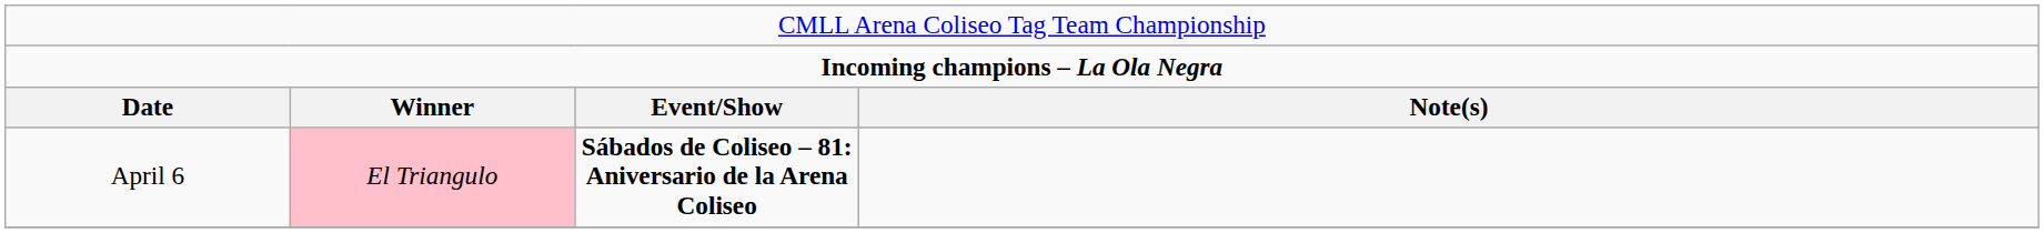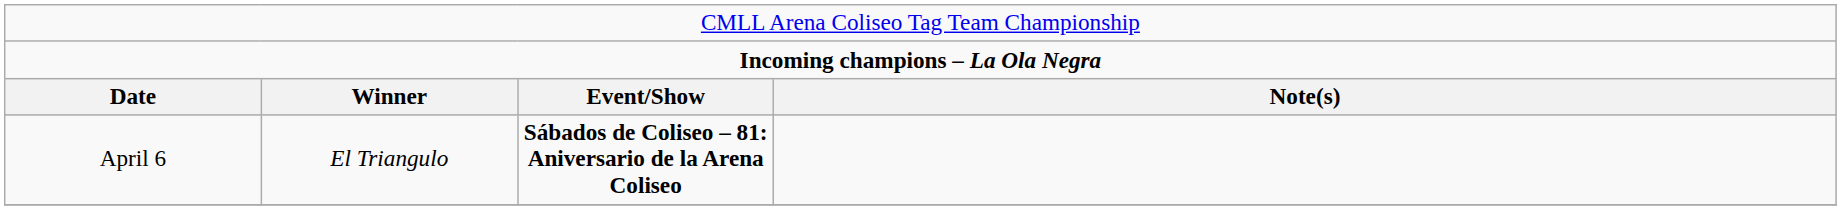April 6 | column 2: pink background -> no background
